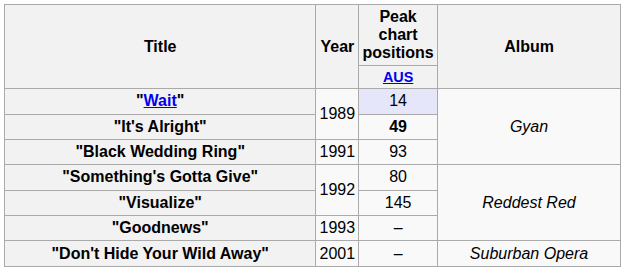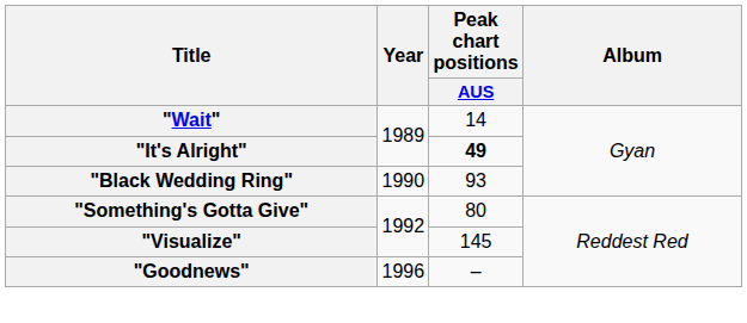"Wait" | Peak chart positions / AUS: lavender background -> no background
"Black Wedding Ring" | Year: 1991 -> 1990
"Goodnews" | Year: 1993 -> 1996
- row: "Don't Hide Your Wild Away" | 2001 | – | Suburban Opera
